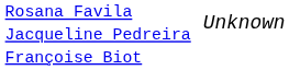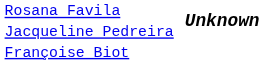Rosana Favila Jacqueline Pedreira Françoise Biot | column 2: normal -> bold
